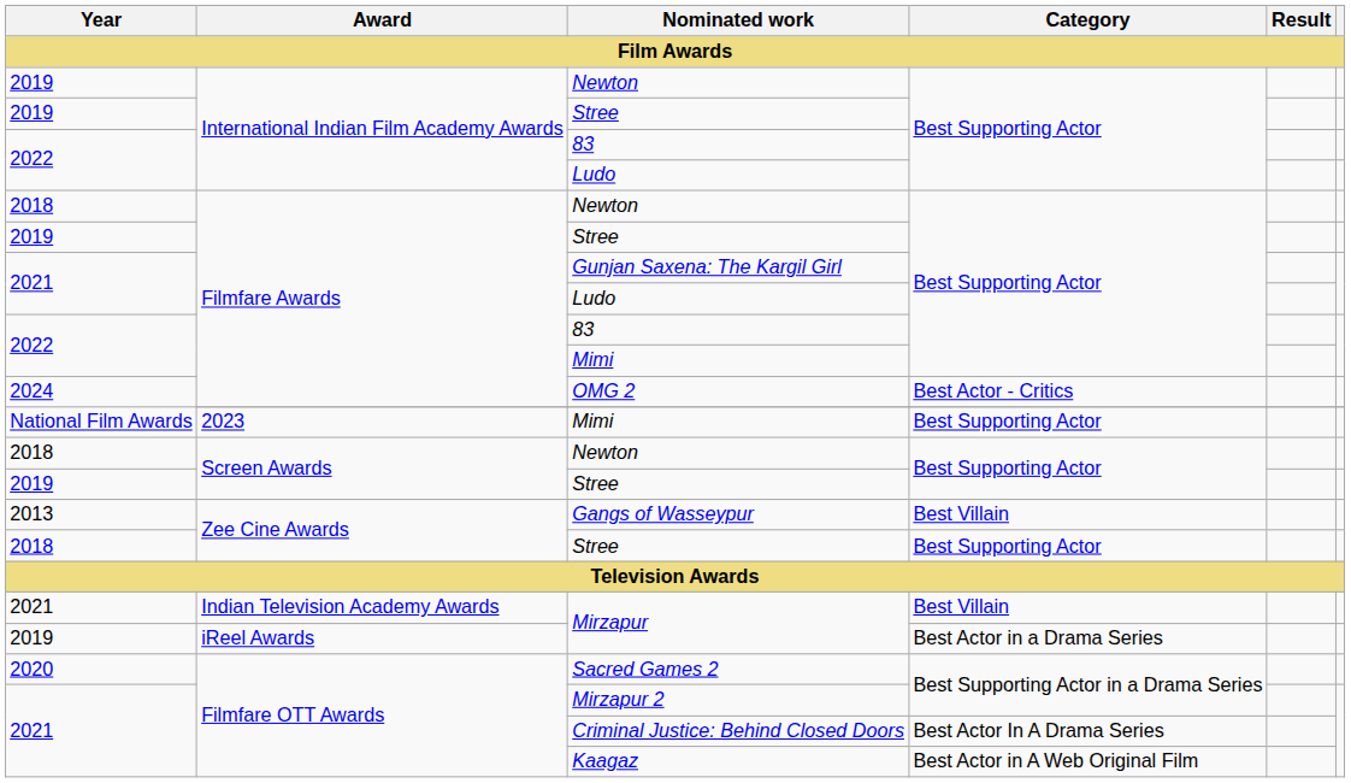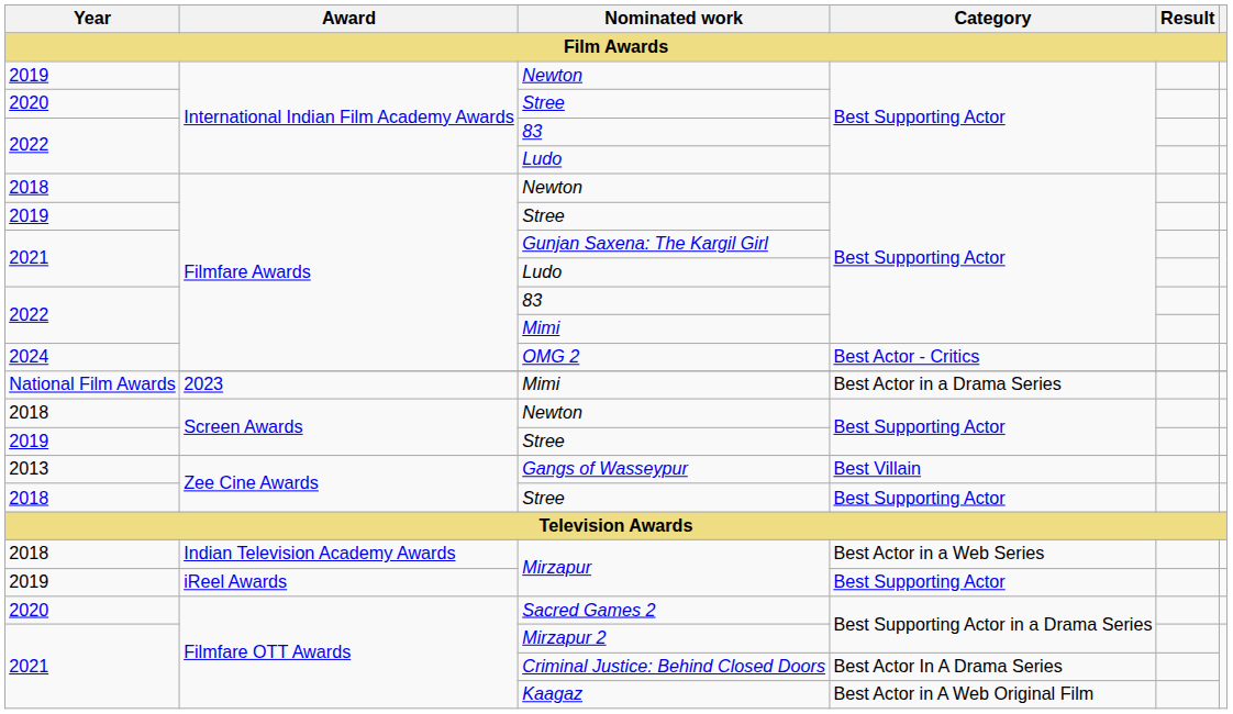International Indian Film Academy Awards / Stree | Year: 2019 -> 2020
2023 / Mimi | Category: Best Supporting Actor -> Best Actor in a Drama Series
Indian Television Academy Awards / Mirzapur | Year: 2021 -> 2018
Indian Television Academy Awards / Mirzapur | Category: Best Villain -> Best Actor in a Web Series
iReel Awards / Mirzapur | Category: Best Actor in a Drama Series -> Best Supporting Actor
